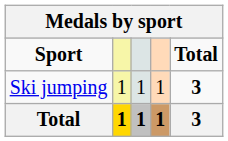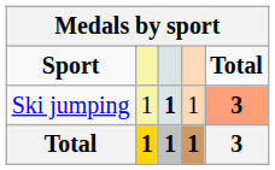Ski jumping | column 3: normal -> bold
Ski jumping | Total: no background -> lightsalmon background
